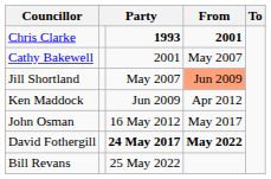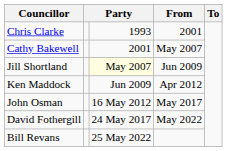Chris Clarke | column 3: bold -> normal
Chris Clarke | From: bold -> normal
Jill Shortland | column 3: no background -> lightyellow background
Jill Shortland | From: lightsalmon background -> no background
David Fothergill | column 3: bold -> normal
David Fothergill | From: bold -> normal
